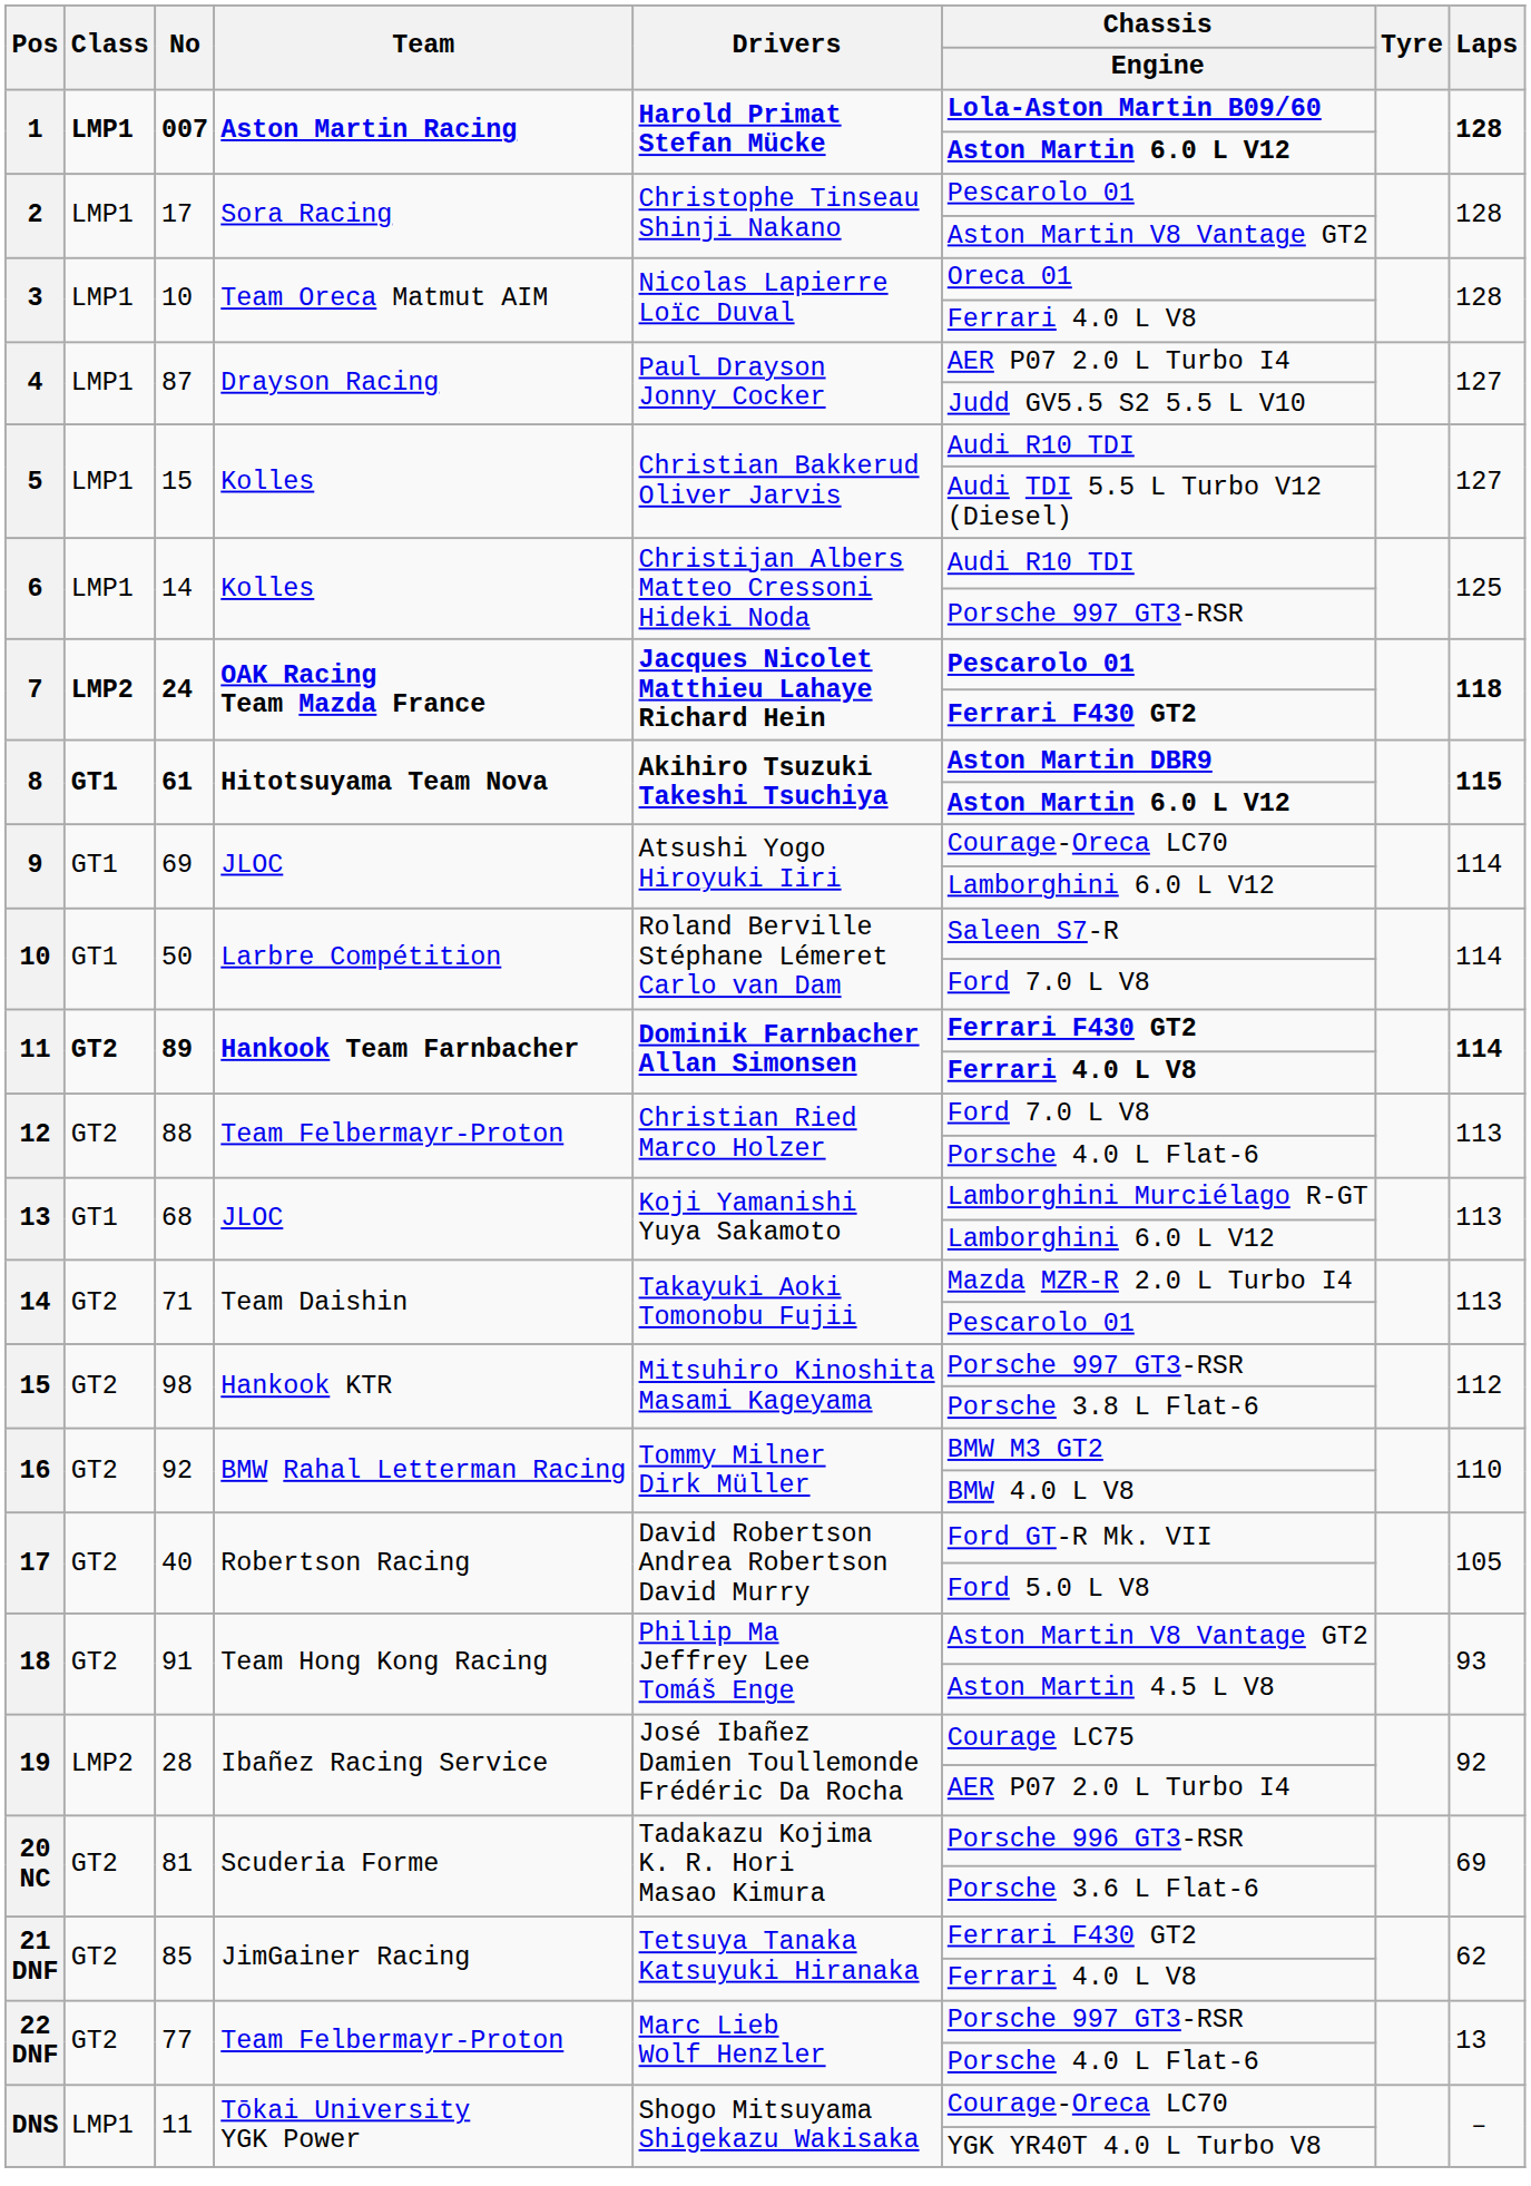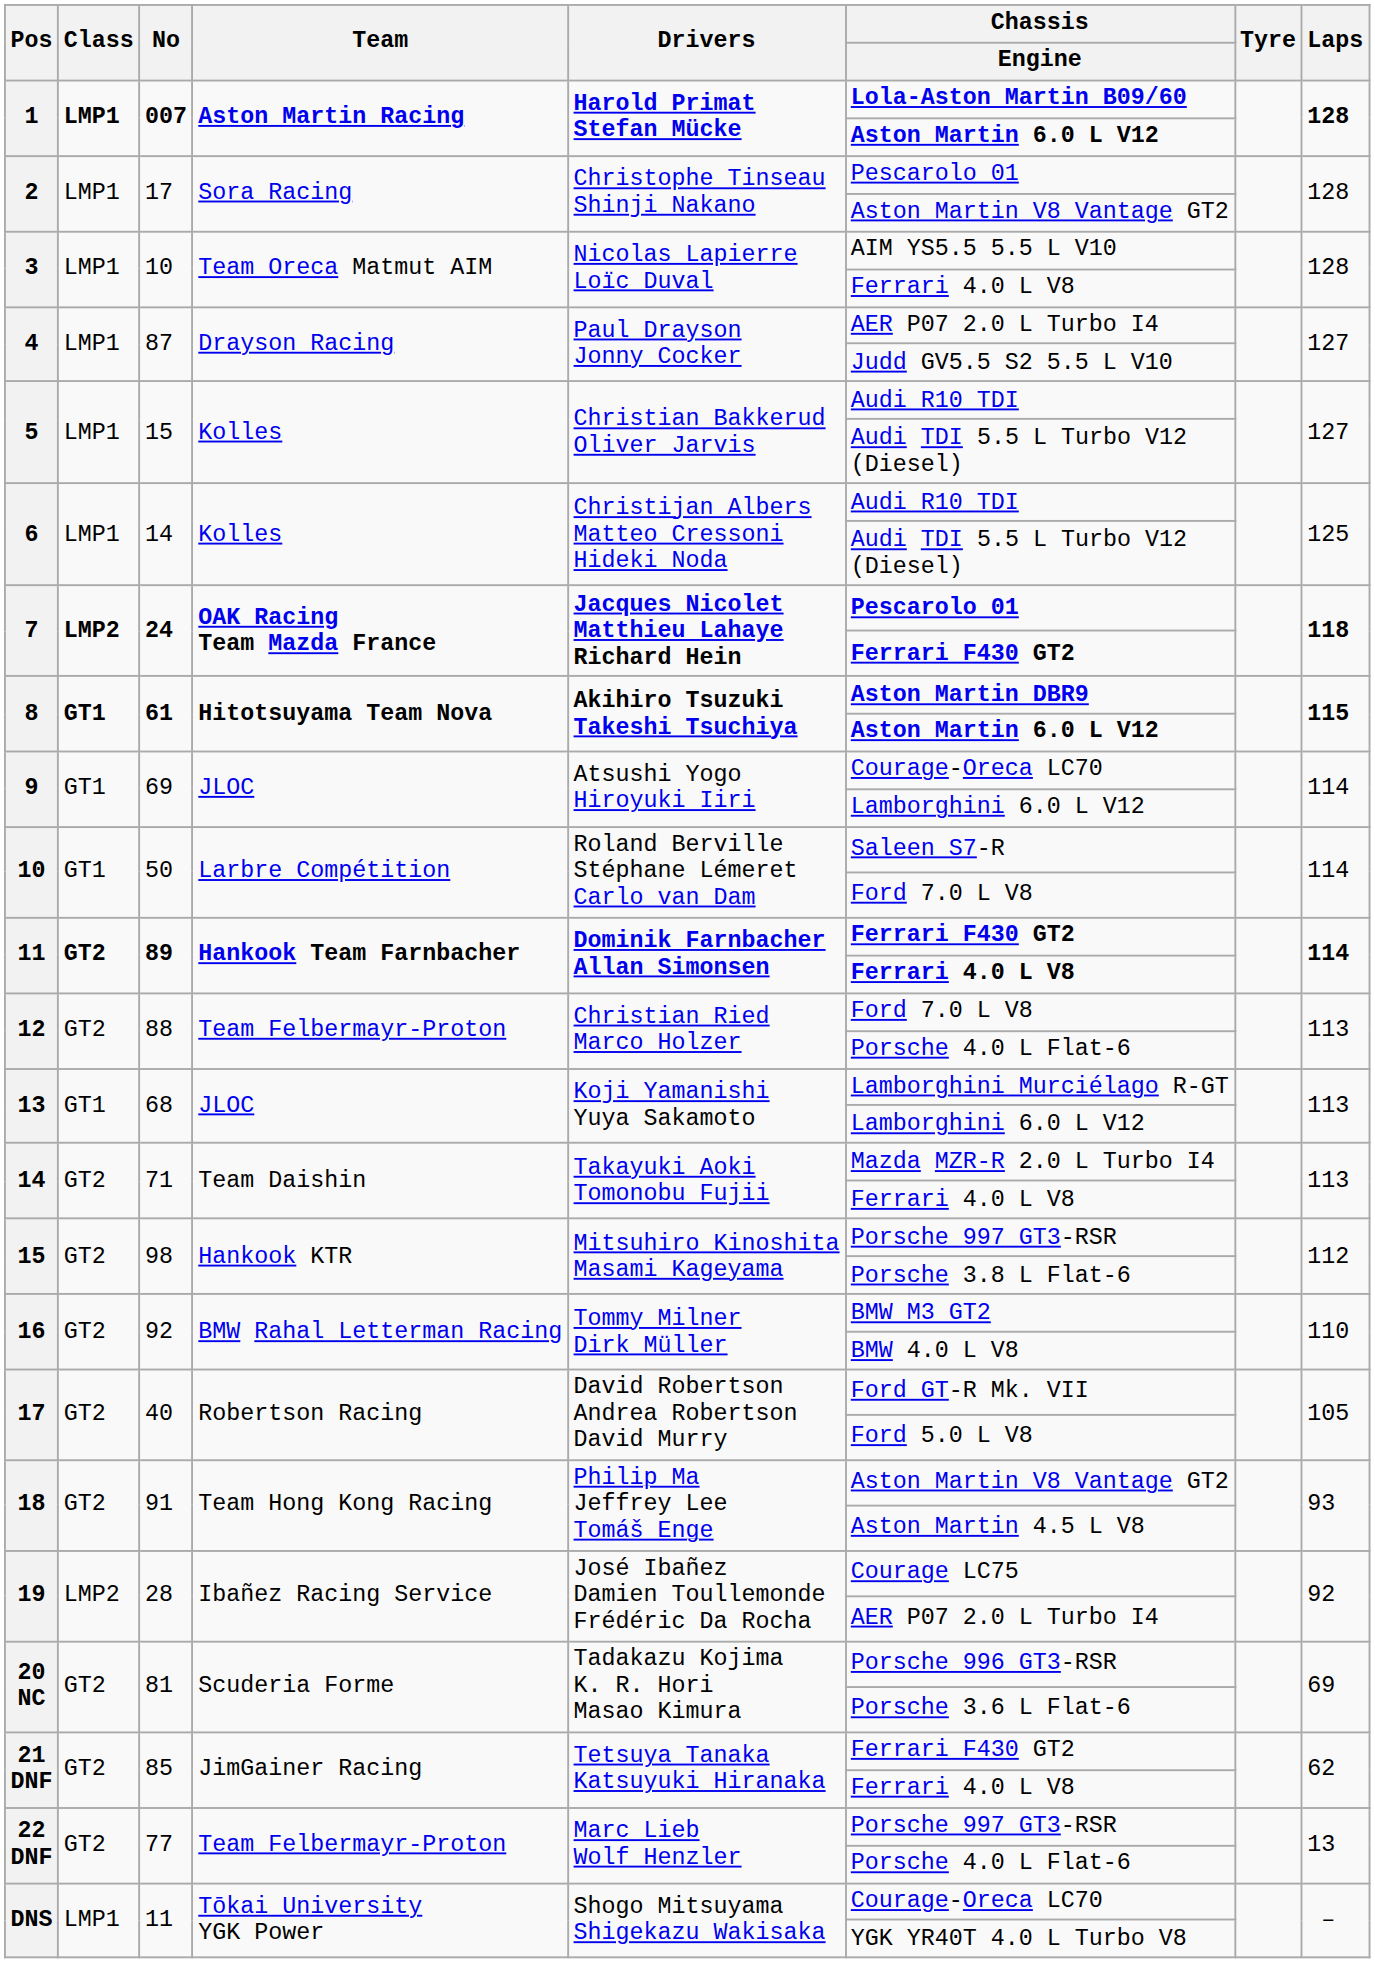row 7 | Chassis / Engine: Oreca 01 -> AIM YS5.5 5.5 L V10
row 14 | Chassis / Engine: Porsche 997 GT3-RSR -> Audi TDI 5.5 L Turbo V12 (Diesel)
row 30 | Chassis / Engine: Pescarolo 01 -> Ferrari 4.0 L V8
